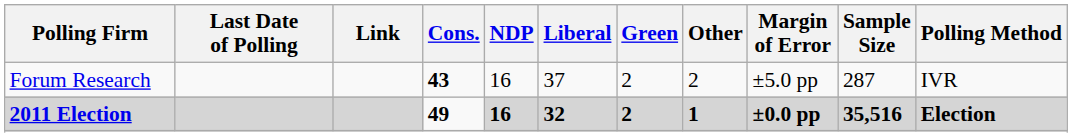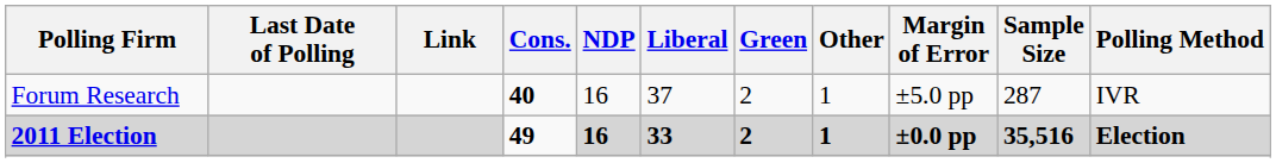Forum Research | Cons.: 43 -> 40
Forum Research | Other: 2 -> 1
2011 Election | Liberal: 32 -> 33
